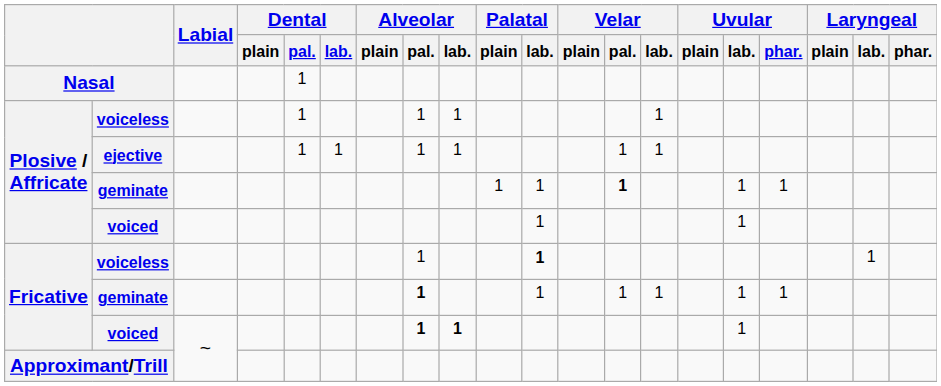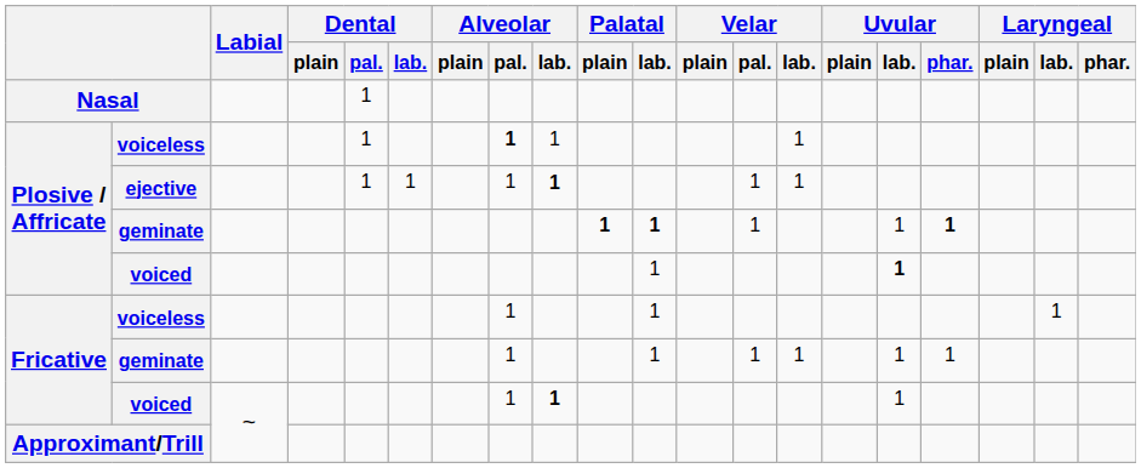Plosive / Affricate / voiceless | Alveolar / pal.: normal -> bold
ejective | Alveolar / lab.: normal -> bold
Plosive / Affricate / geminate | Palatal / plain: normal -> bold
Plosive / Affricate / geminate | Palatal / lab.: normal -> bold
Plosive / Affricate / geminate | Velar / pal.: bold -> normal
Plosive / Affricate / geminate | Uvular / phar.: normal -> bold
Plosive / Affricate / voiced | Uvular / lab.: normal -> bold
Fricative / voiceless | Palatal / lab.: bold -> normal
Fricative / geminate | Alveolar / pal.: bold -> normal
Fricative / voiced | Alveolar / pal.: bold -> normal
